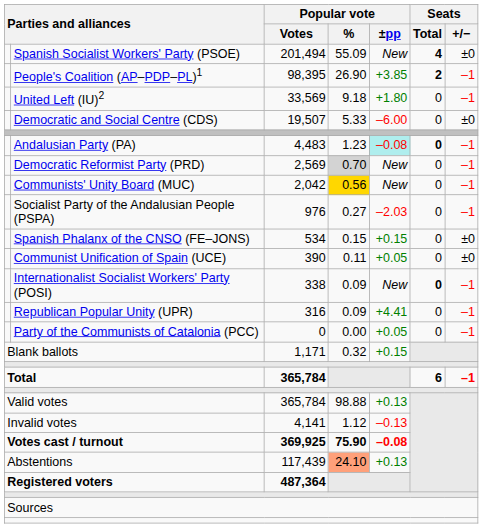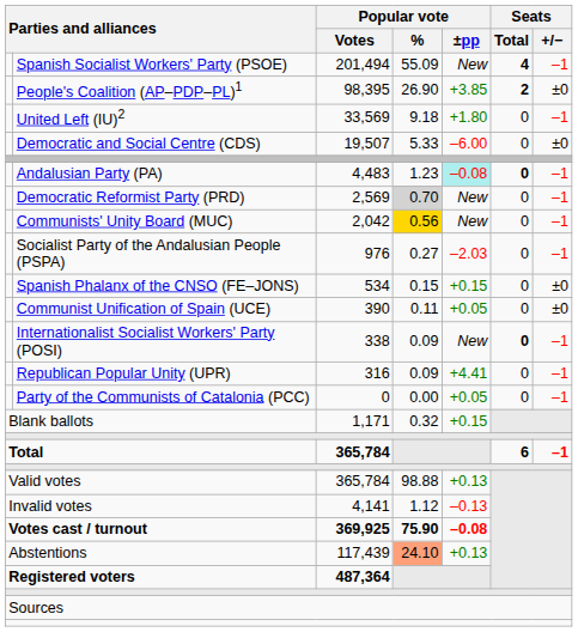Spanish Socialist Workers' Party (PSOE) | Seats / +/−: ±0 -> –1
People's Coalition (AP–PDP–PL)1 | Seats / +/−: –1 -> ±0
